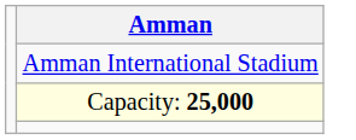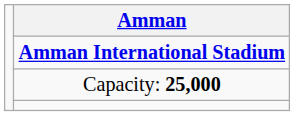Amman International Stadium | column 2: normal -> bold
Capacity: 25,000 | column 2: lightyellow background -> no background
